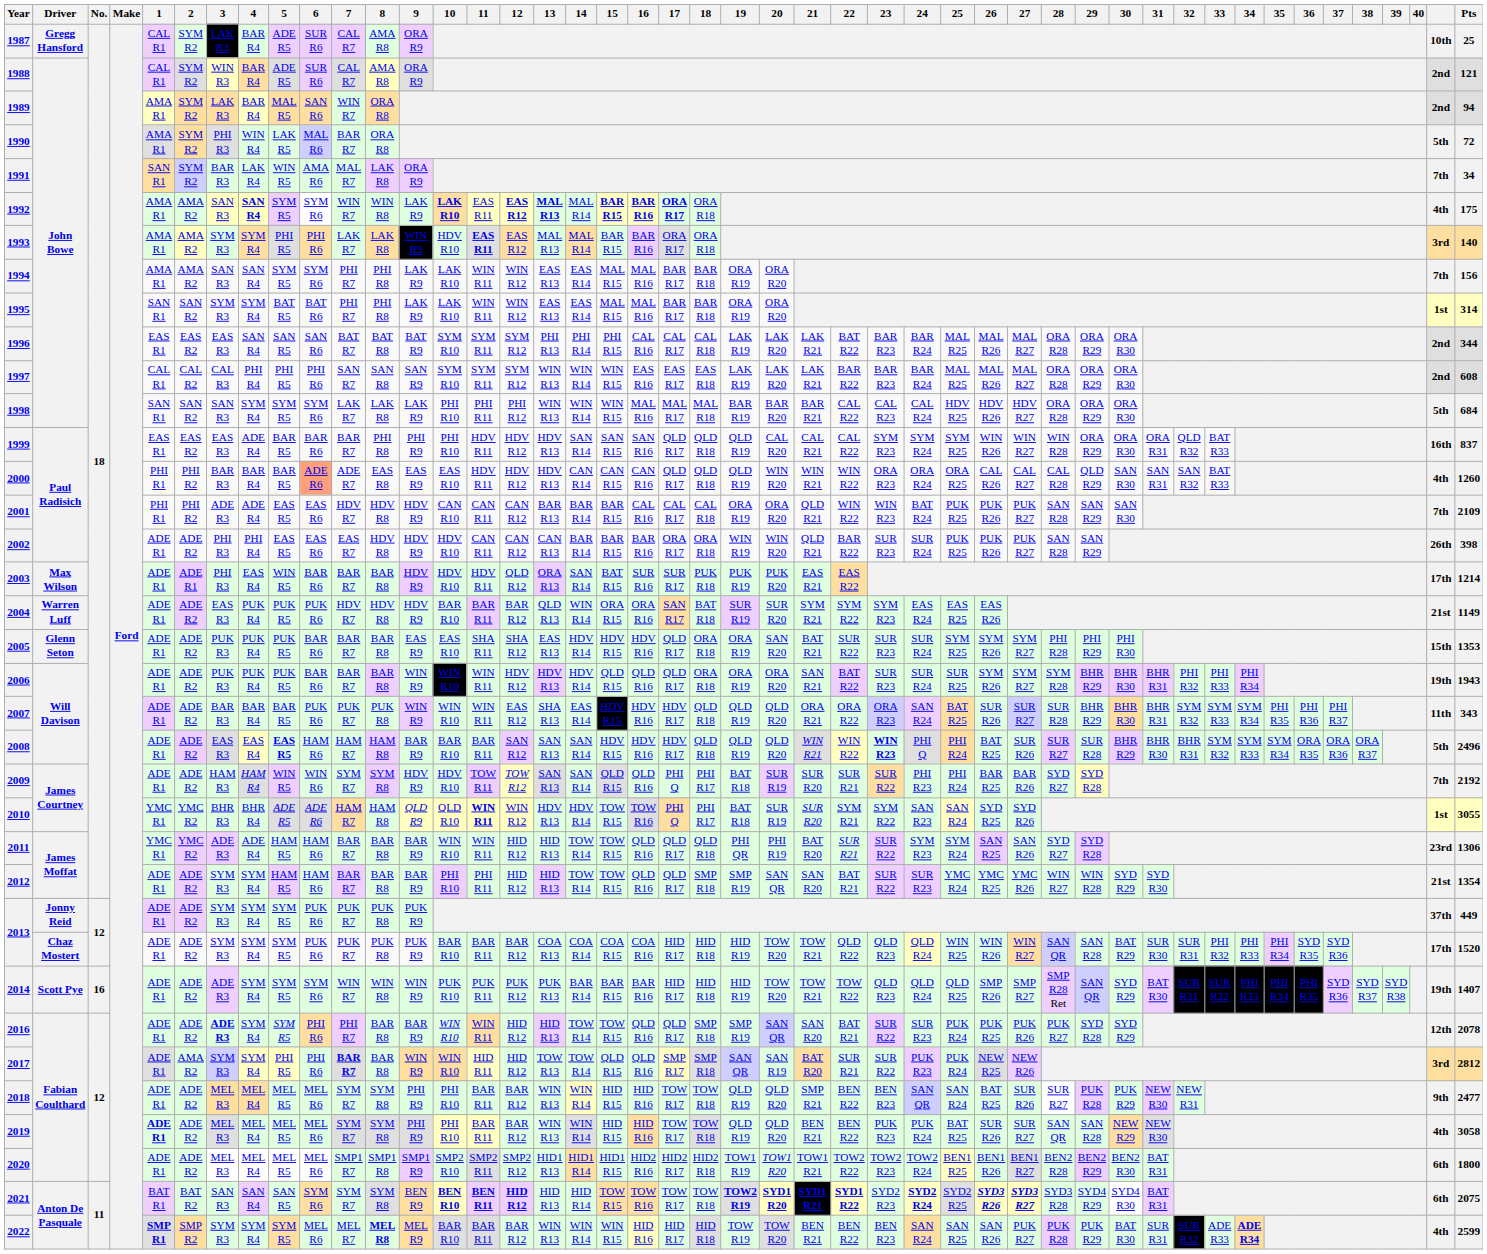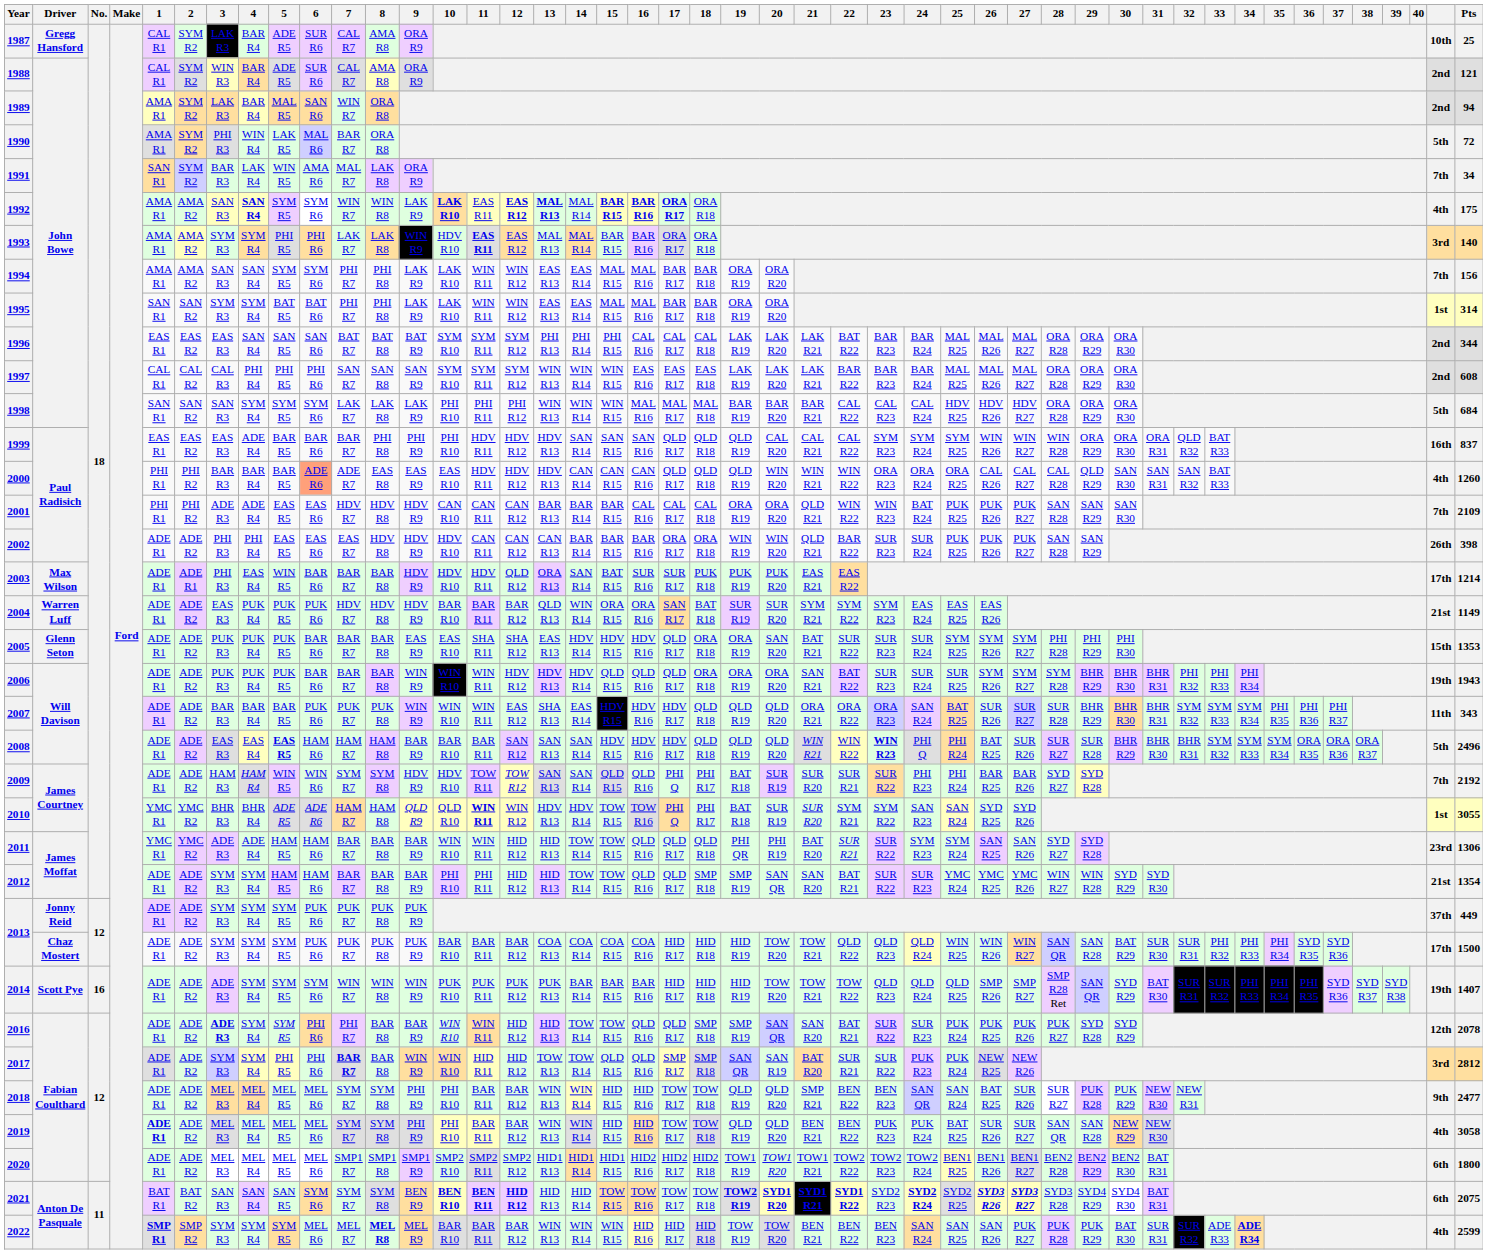2013 / Chaz Mostert | Pts: 1520 -> 1500
2017 | 2: AMA R2 -> ADE R2
